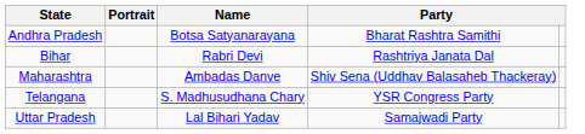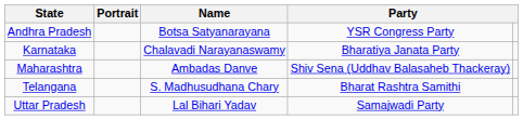Andhra Pradesh | column 4: Bharat Rashtra Samithi -> YSR Congress Party
- row: Bihar | Rabri Devi | Rashtriya Janata Dal
+ row: Karnataka | Chalavadi Narayanaswamy | Bharatiya Janata Party
Telangana | column 4: YSR Congress Party -> Bharat Rashtra Samithi
